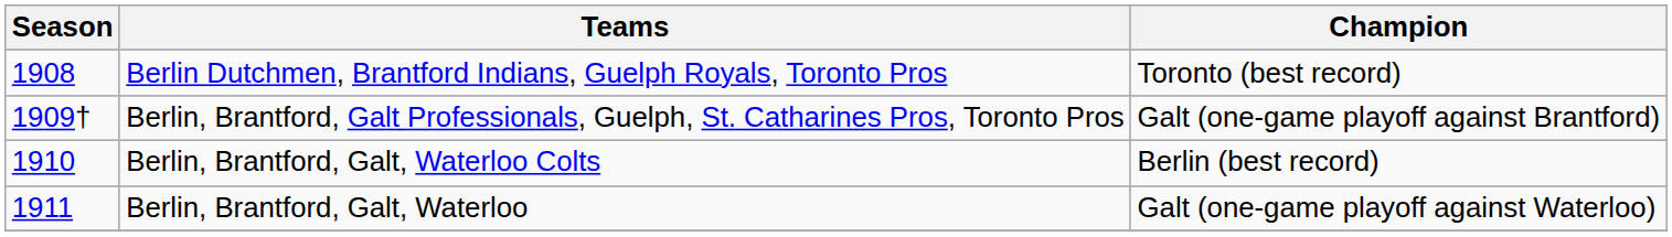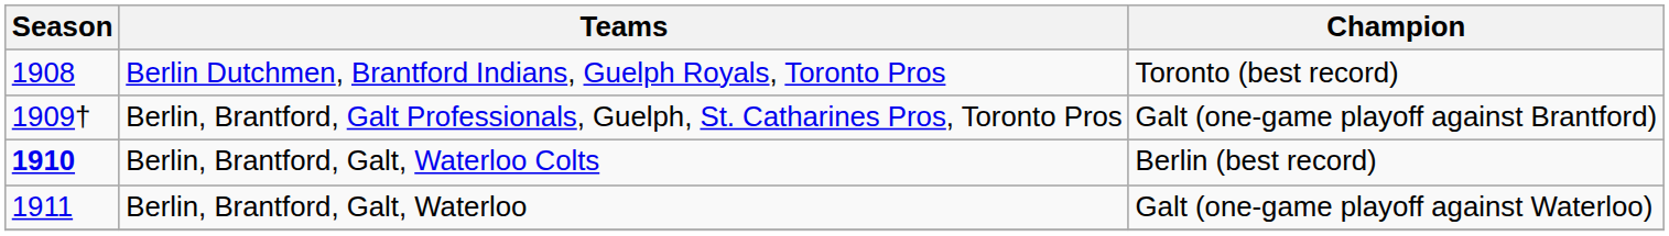Berlin, Brantford, Galt, Waterloo Colts | Season: normal -> bold
